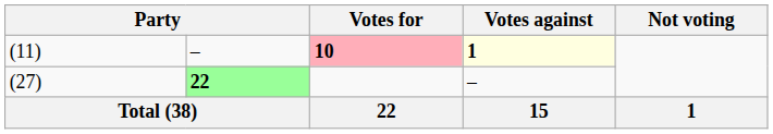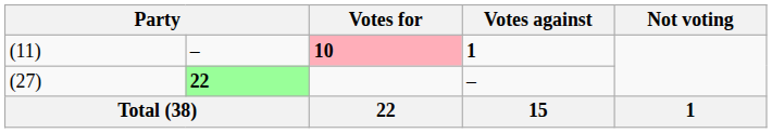(11) | Votes against: lightyellow background -> no background
